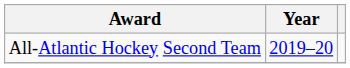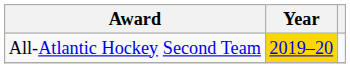row 2 | Year: no background -> gold background
